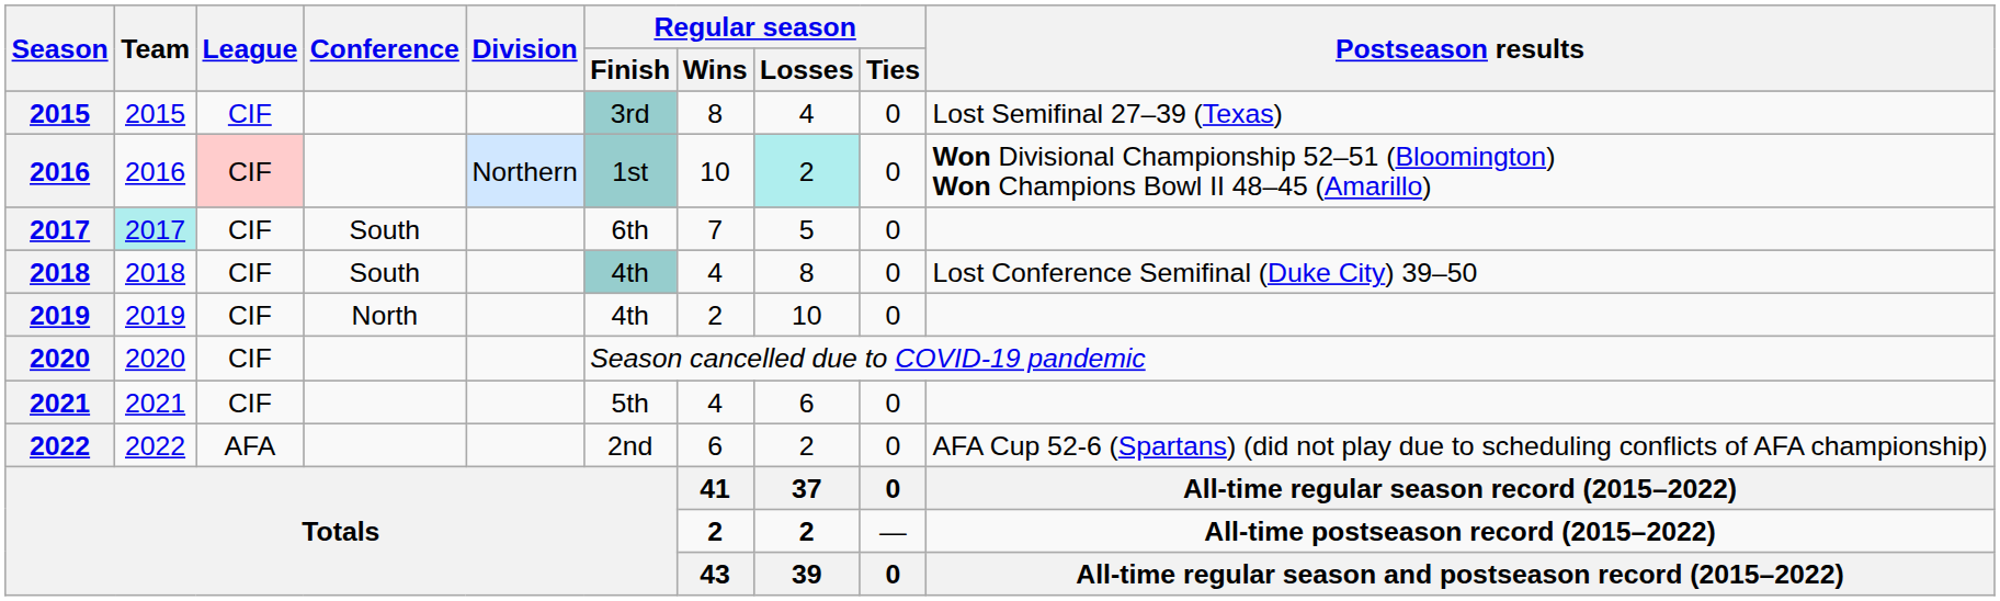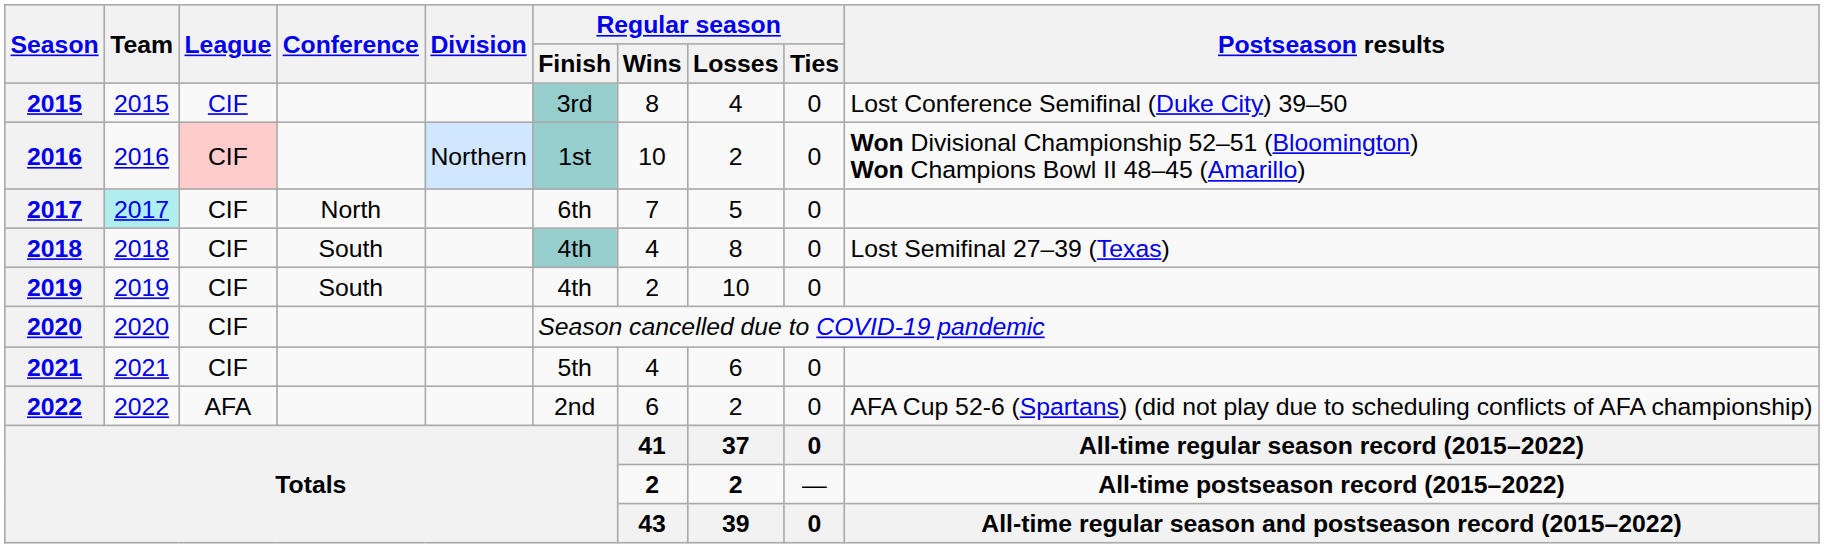row 3 | Postseason results: Lost Semifinal 27–39 (Texas) -> Lost Conference Semifinal (Duke City) 39–50
row 4 | Regular season / Losses: paleturquoise background -> no background
row 5 | Conference: South -> North
row 6 | Postseason results: Lost Conference Semifinal (Duke City) 39–50 -> Lost Semifinal 27–39 (Texas)
row 7 | Conference: North -> South
